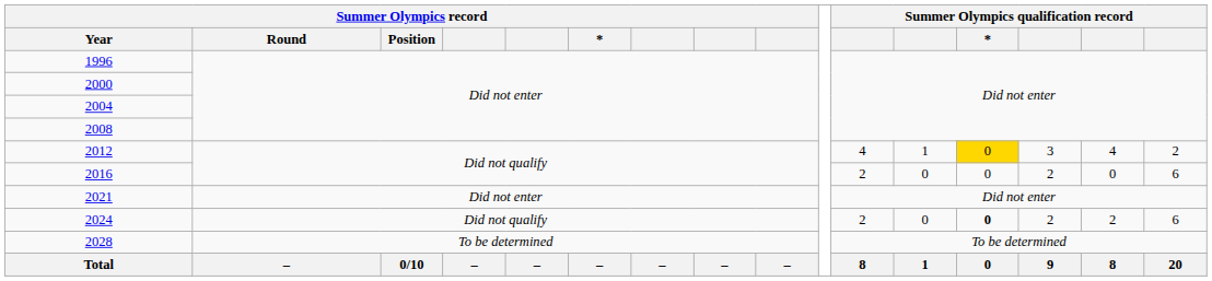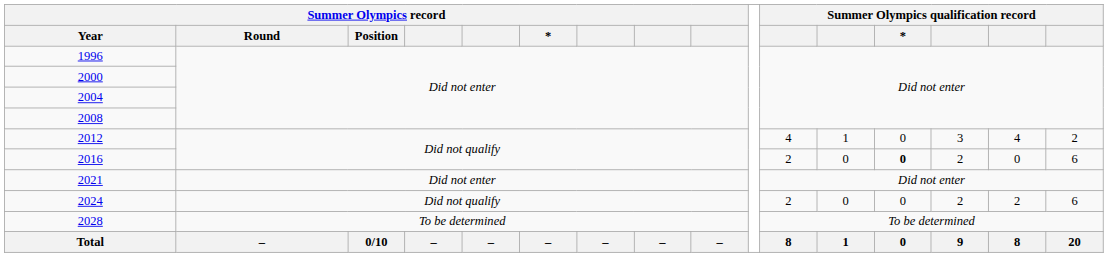2012 | Summer Olympics qualification record / *: gold background -> no background
2016 | Summer Olympics qualification record / *: normal -> bold
2024 | Summer Olympics qualification record / *: bold -> normal
